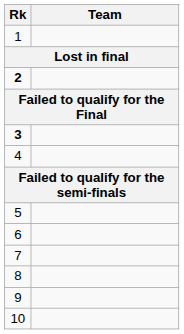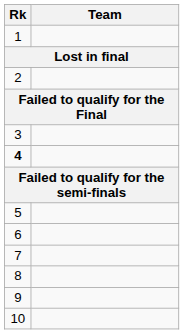2 | Rk: bold -> normal
3 | Rk: bold -> normal
4 | Rk: normal -> bold
